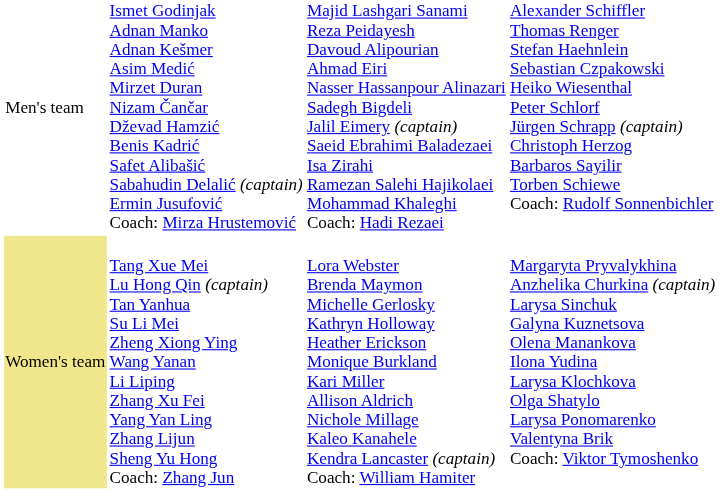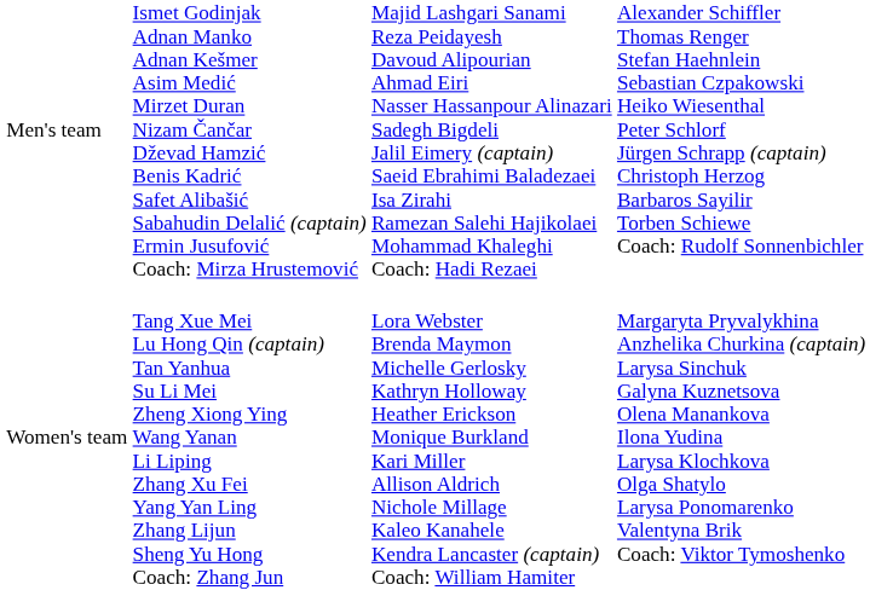Women's team | column 1: khaki background -> no background
